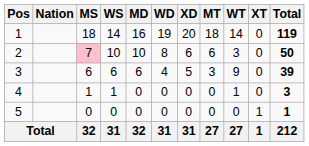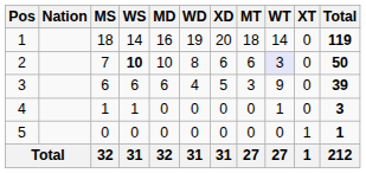2 | MS: pink background -> no background
2 | WS: normal -> bold
2 | WT: no background -> lavender background
